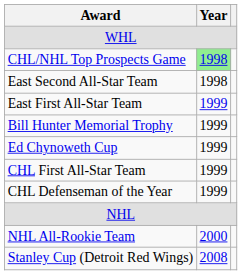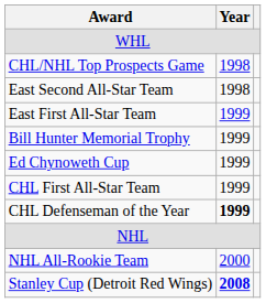CHL/NHL Top Prospects Game | Year: lightgreen background -> no background
CHL Defenseman of the Year | Year: normal -> bold
Stanley Cup (Detroit Red Wings) | Year: normal -> bold
